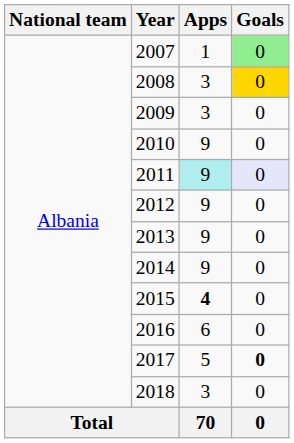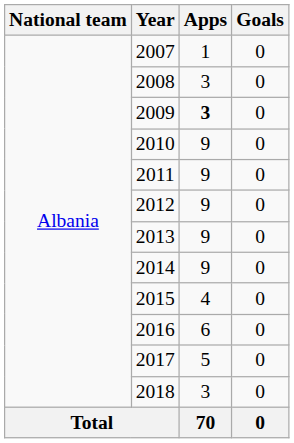2007 | Goals: lightgreen background -> no background
2008 | Goals: gold background -> no background
2009 | Apps: normal -> bold
2011 | Apps: paleturquoise background -> no background
2011 | Goals: lavender background -> no background
2015 | Apps: bold -> normal
2017 | Goals: bold -> normal
